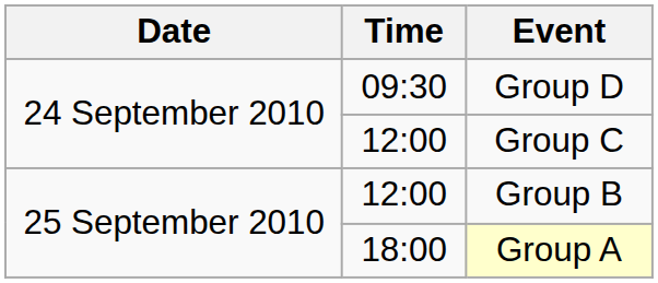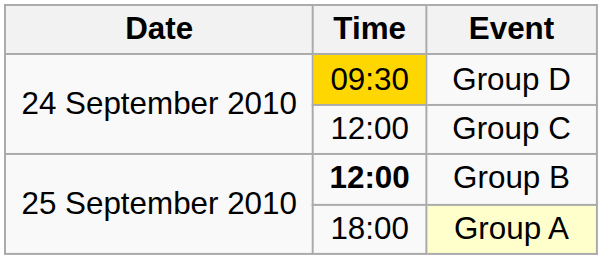Group D | Time: no background -> gold background
Group B | Time: normal -> bold
